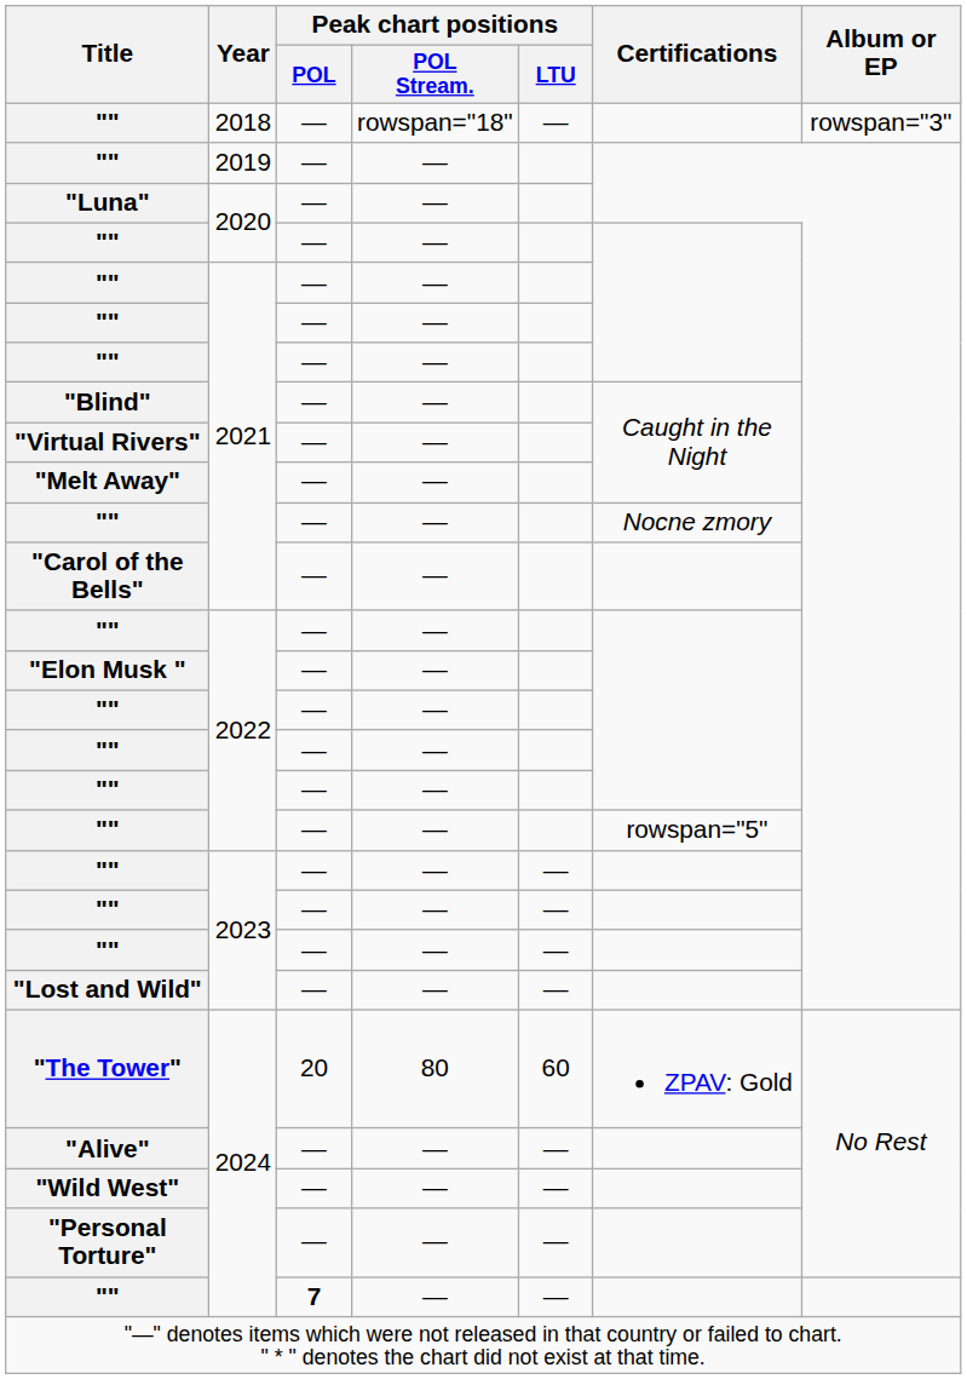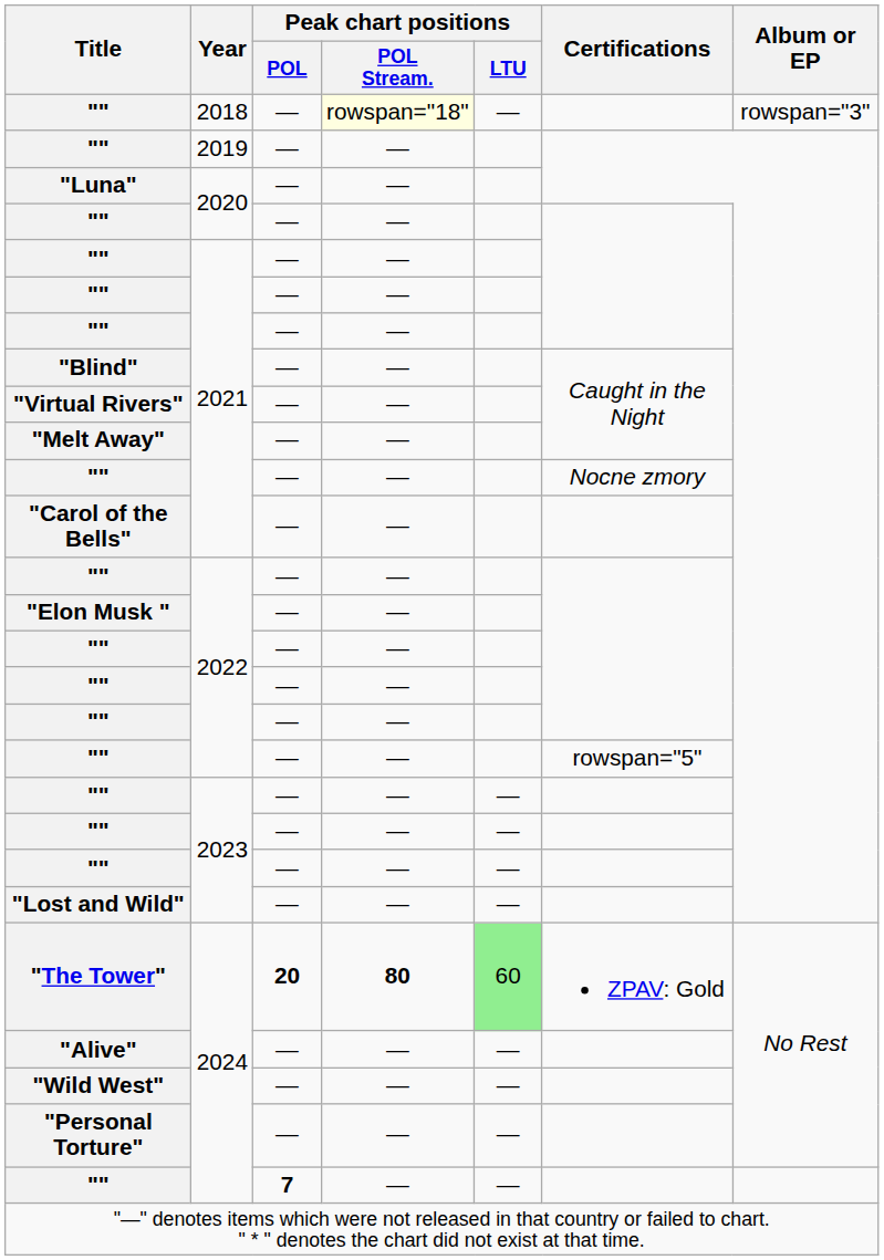"" / 2018 | Peak chart positions / POL Stream.: no background -> lightyellow background
"The Tower" | Peak chart positions / POL: normal -> bold
"The Tower" | Peak chart positions / POL Stream.: normal -> bold
"The Tower" | Peak chart positions / LTU: no background -> lightgreen background
